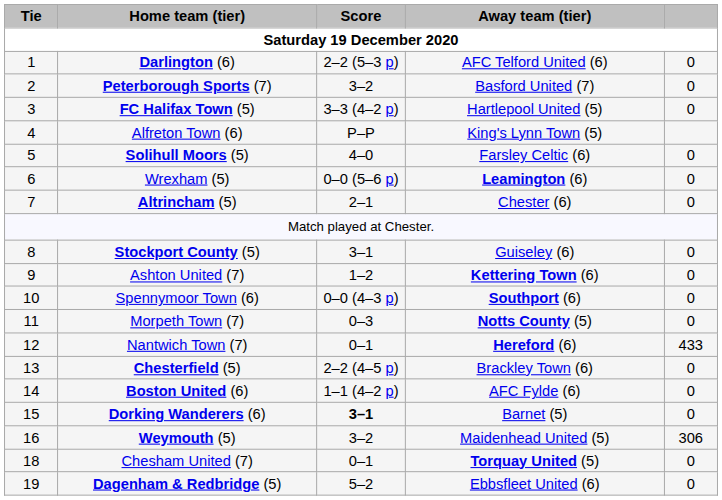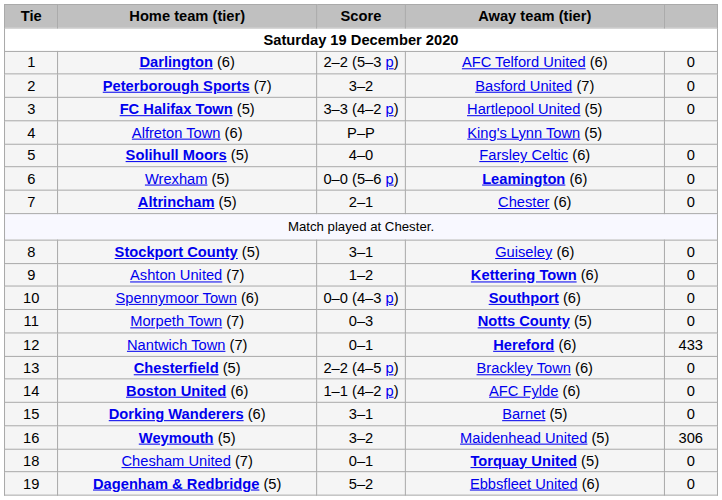Dorking Wanderers (6) | Score: bold -> normal
